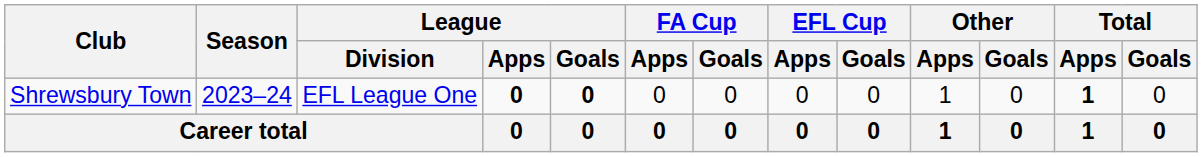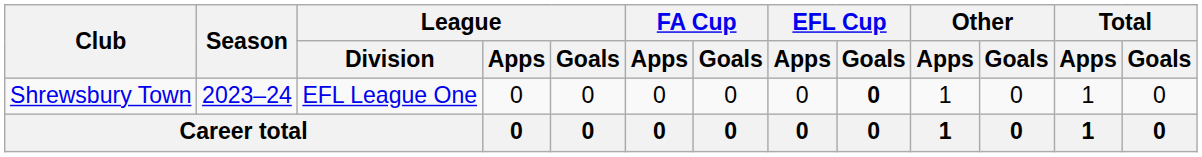Shrewsbury Town | League / Apps: bold -> normal
Shrewsbury Town | League / Goals: bold -> normal
Shrewsbury Town | EFL Cup / Goals: normal -> bold
Shrewsbury Town | Total / Apps: bold -> normal
